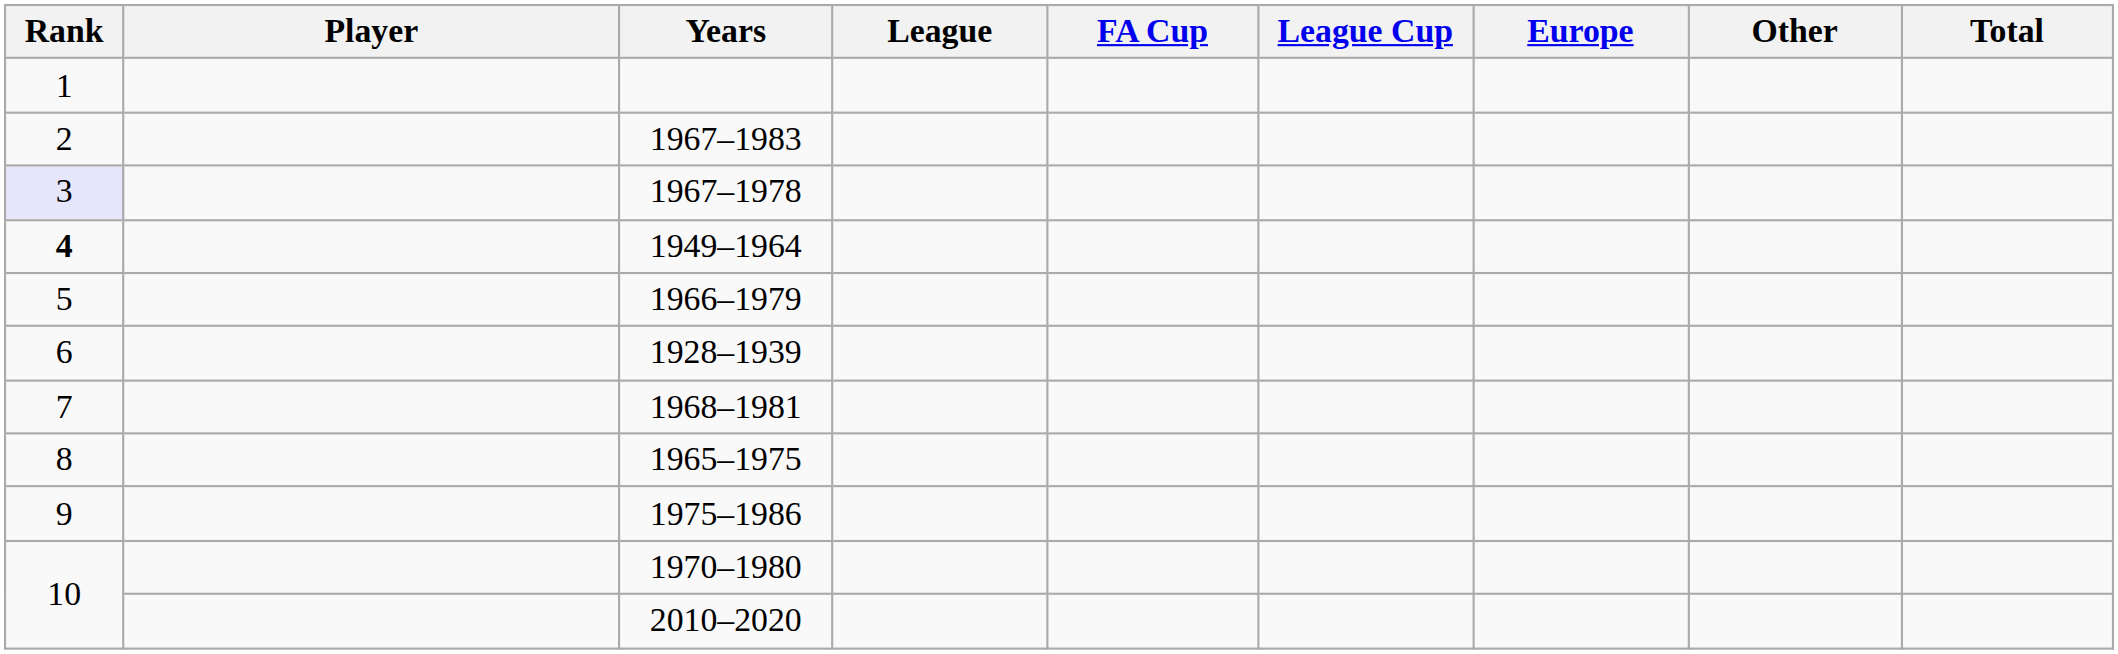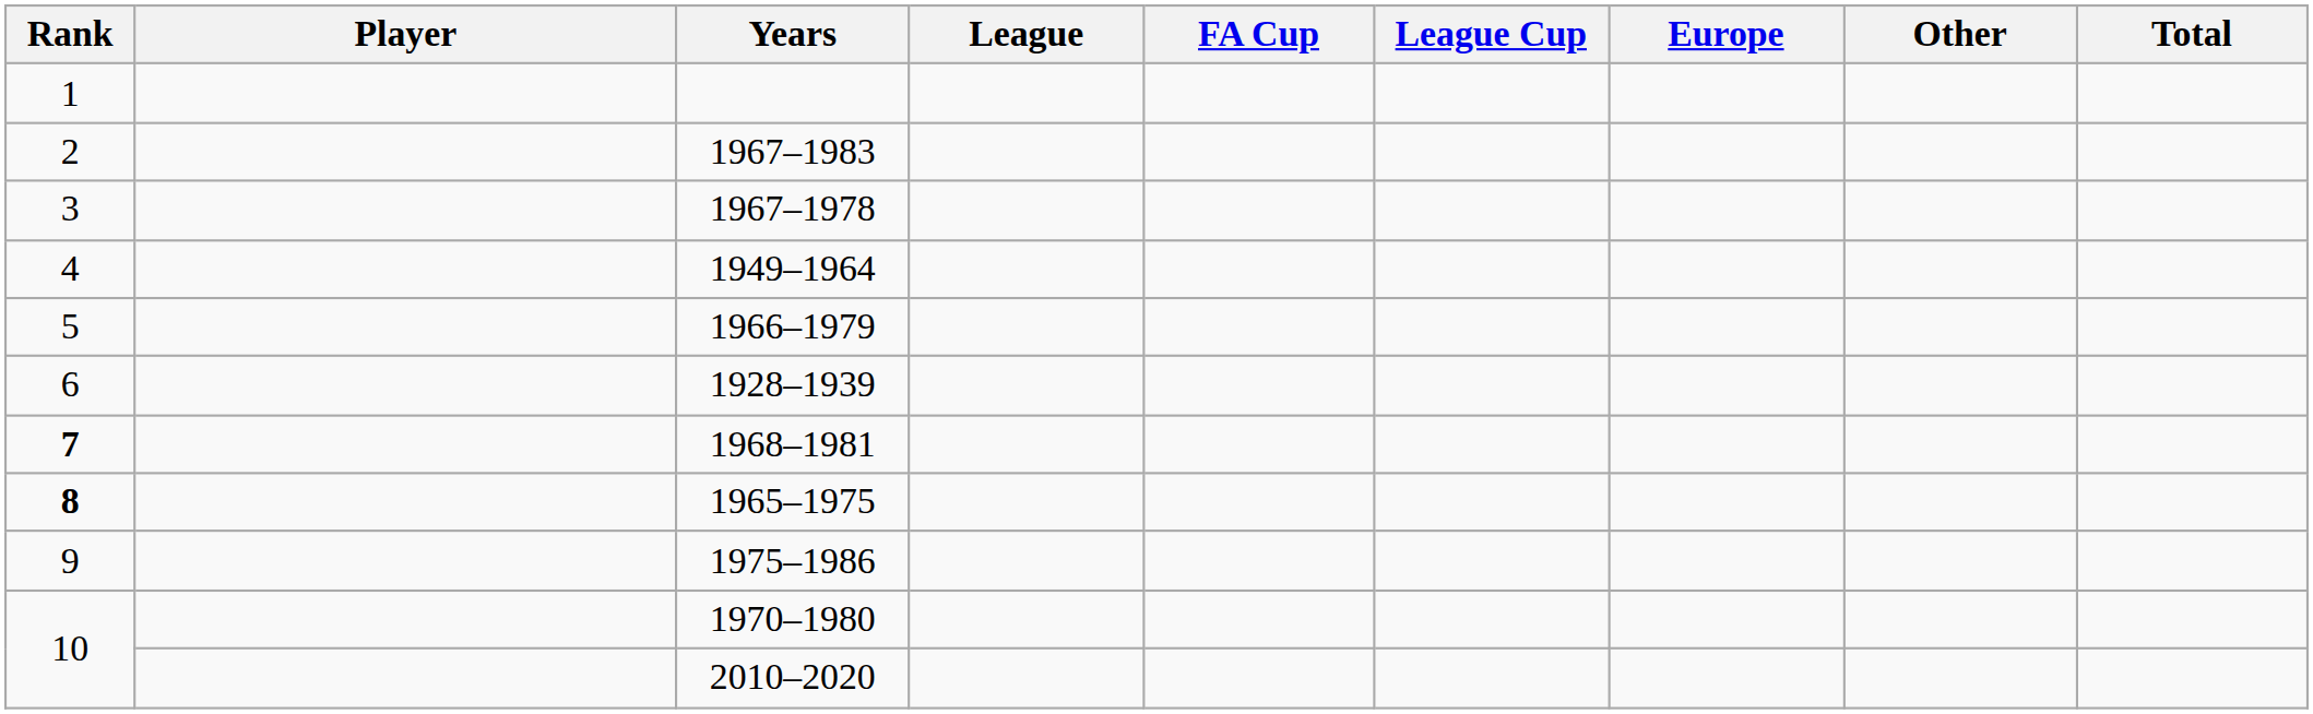1967–1978 | Rank: lavender background -> no background
1949–1964 | Rank: bold -> normal
1968–1981 | Rank: normal -> bold
1965–1975 | Rank: normal -> bold
